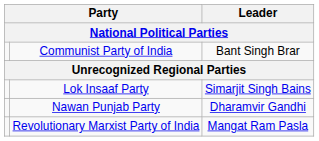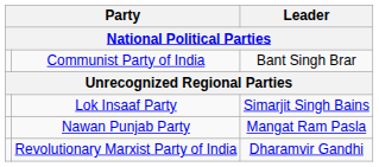Nawan Punjab Party | Leader: Dharamvir Gandhi -> Mangat Ram Pasla
Revolutionary Marxist Party of India | Leader: Mangat Ram Pasla -> Dharamvir Gandhi
